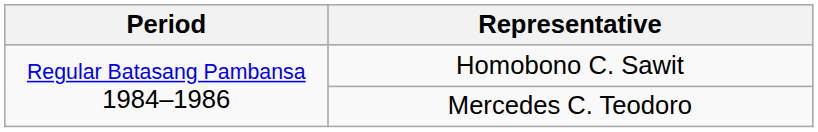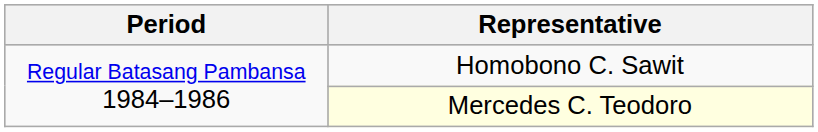Mercedes C. Teodoro | Representative: no background -> lightyellow background
